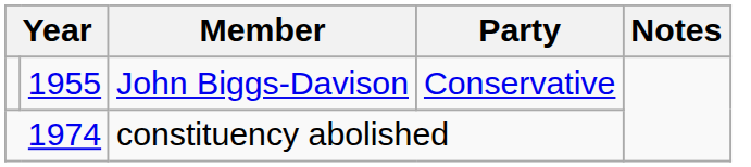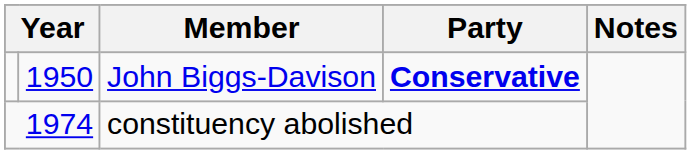John Biggs-Davison | column 2: 1955 -> 1950
John Biggs-Davison | Party: normal -> bold
